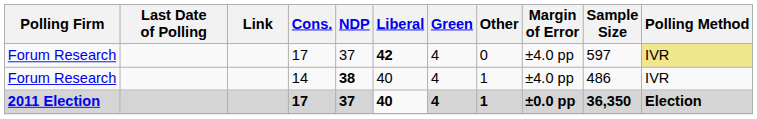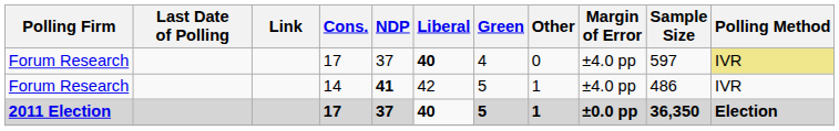Forum Research / 17 | Liberal: 42 -> 40
Forum Research / 14 | NDP: 38 -> 41
Forum Research / 14 | Liberal: 40 -> 42
Forum Research / 14 | Green: 4 -> 5
2011 Election | Green: 4 -> 5
